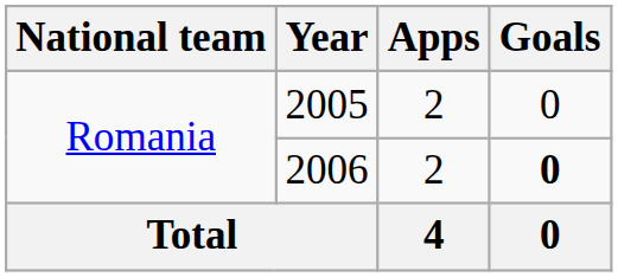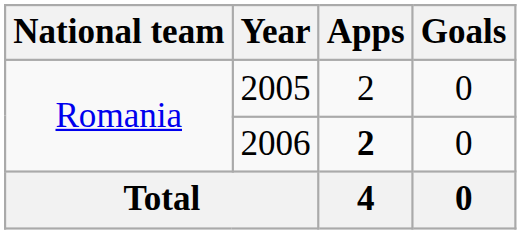2006 | Apps: normal -> bold
2006 | Goals: bold -> normal
